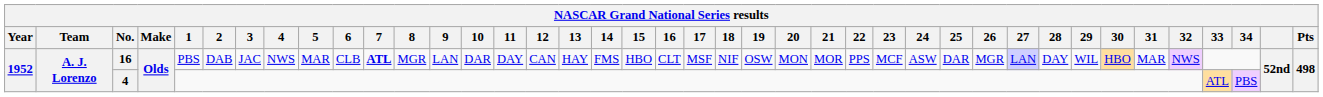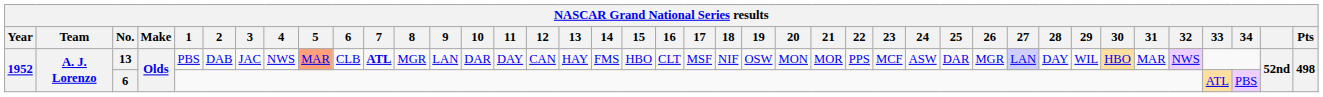row 3 | No.: 16 -> 13
row 3 | 5: no background -> lightsalmon background
row 4 | No.: 4 -> 6
